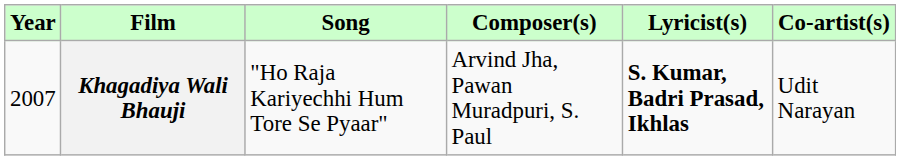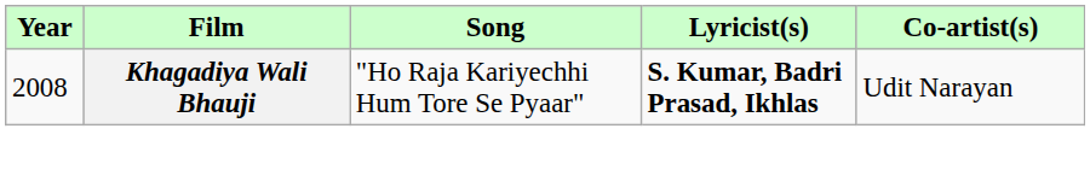- column: Composer(s) | Arvind Jha, Pawan Muradpuri, S. Paul
Khagadiya Wali Bhauji | Year: 2007 -> 2008
